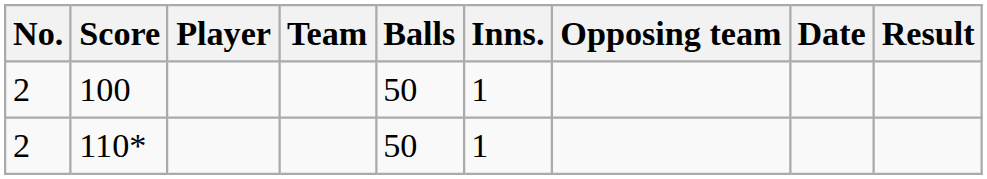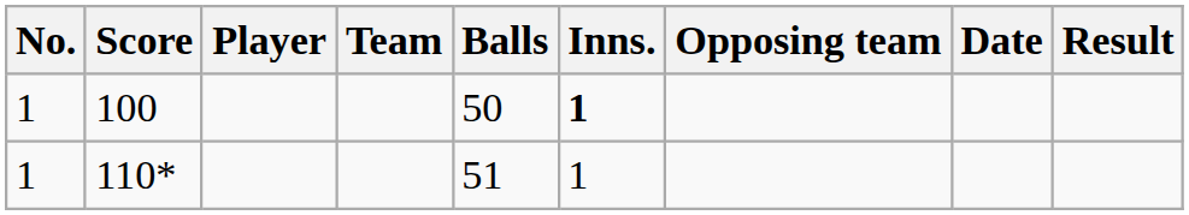row 2 | No.: 2 -> 1
row 2 | Inns.: normal -> bold
row 3 | No.: 2 -> 1
row 3 | Balls: 50 -> 51
